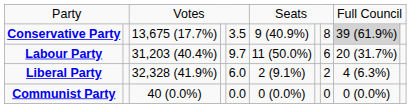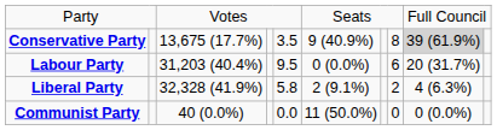Labour Party | column 5: 9.7 -> 9.5
Labour Party | column 6: 11 (50.0%) -> 0 (0.0%)
Liberal Party | column 5: 6.0 -> 5.8
Communist Party | column 6: 0 (0.0%) -> 11 (50.0%)
